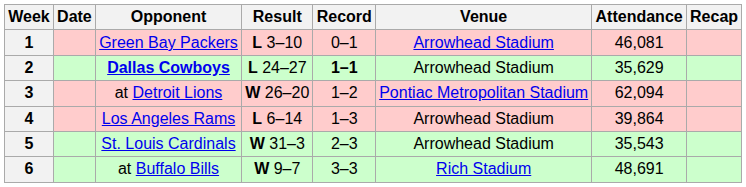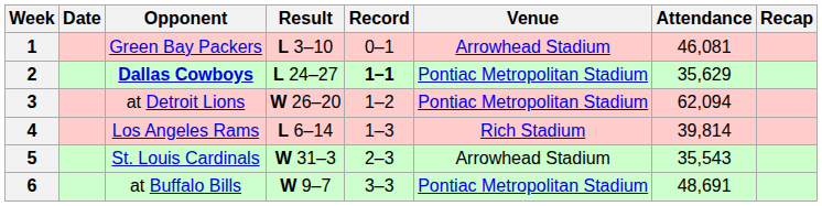2 | Venue: Arrowhead Stadium -> Pontiac Metropolitan Stadium
4 | Venue: Arrowhead Stadium -> Rich Stadium
4 | Attendance: 39,864 -> 39,814
6 | Venue: Rich Stadium -> Pontiac Metropolitan Stadium
